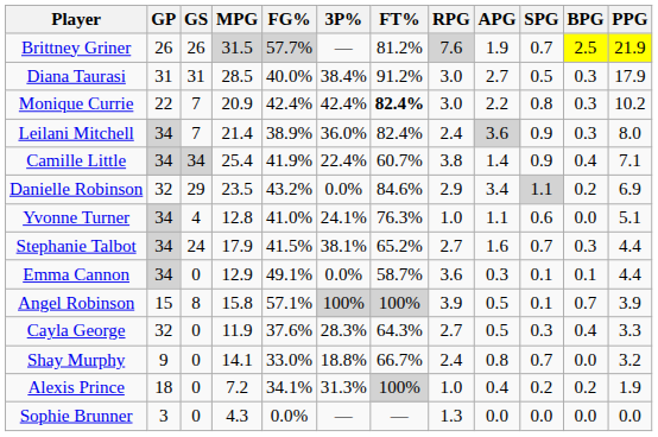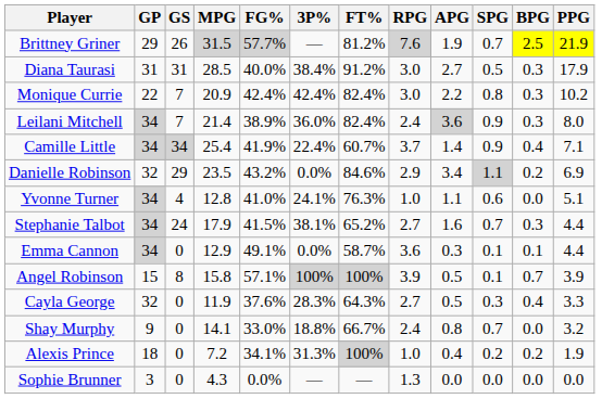Brittney Griner | GP: 26 -> 29
Monique Currie | FT%: bold -> normal
Camille Little | RPG: 3.8 -> 3.7
